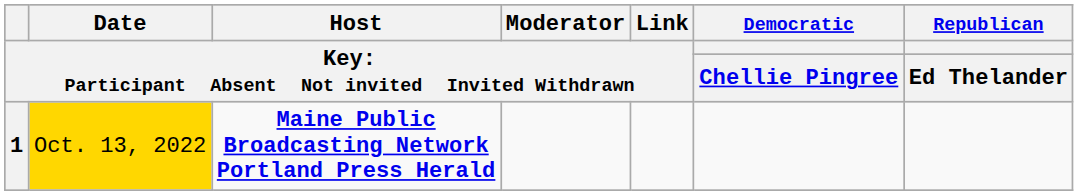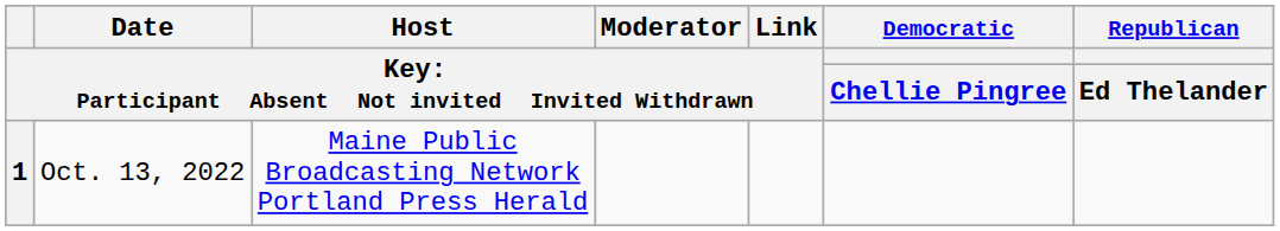1 | column 2: gold background -> no background
1 | column 3: bold -> normal
